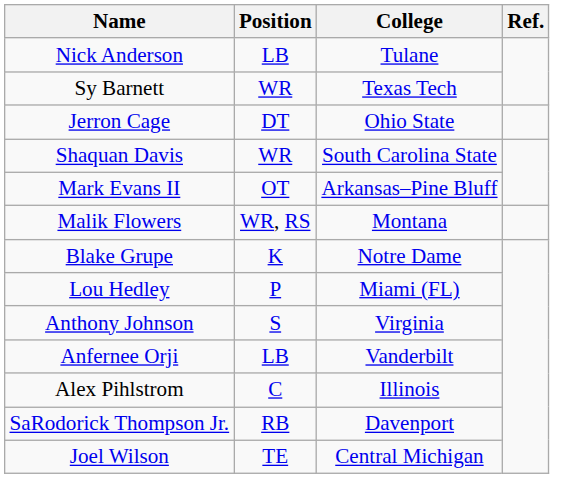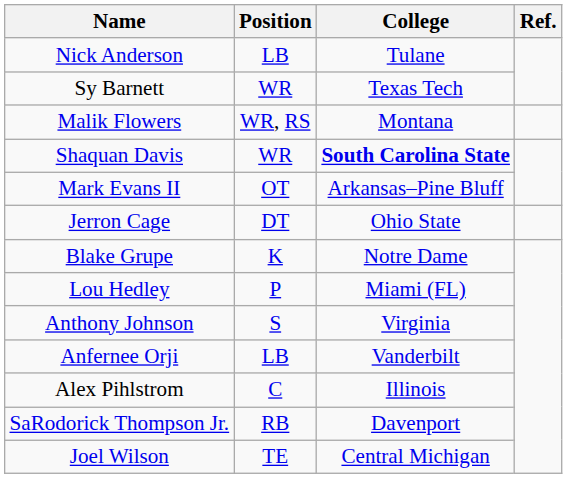rows swapped: Jerron Cage <-> Malik Flowers
Shaquan Davis | College: normal -> bold
